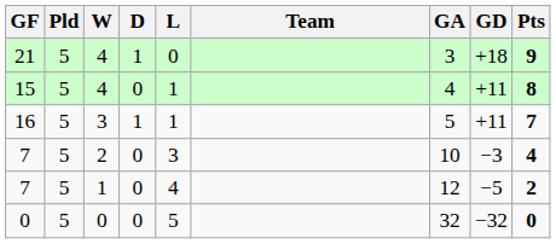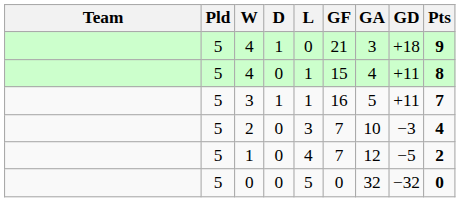columns swapped: Team <-> GF
